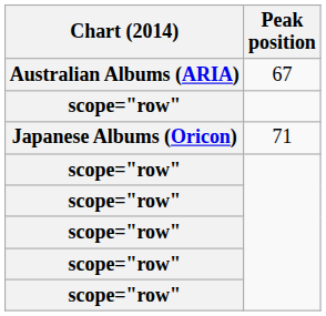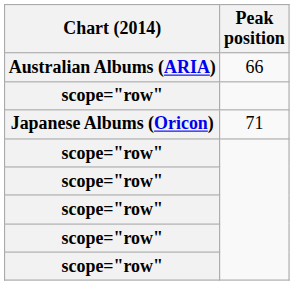Australian Albums (ARIA) | Peak position: 67 -> 66
